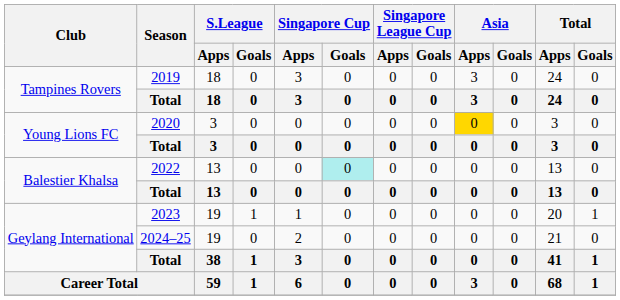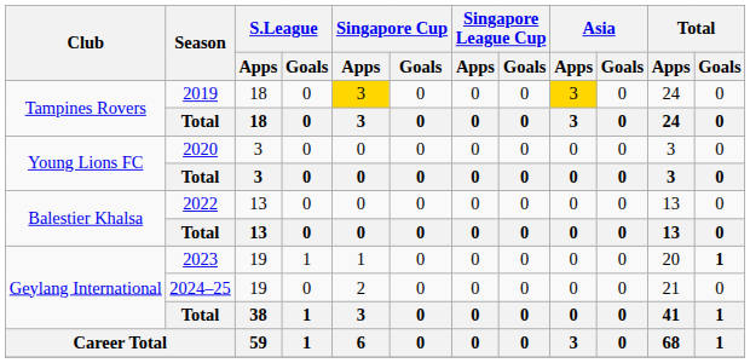2019 | Singapore Cup / Apps: no background -> gold background
2019 | Asia / Apps: no background -> gold background
2020 | Asia / Apps: gold background -> no background
2022 | Singapore Cup / Goals: paleturquoise background -> no background
2023 | Total / Goals: normal -> bold
